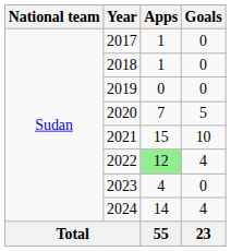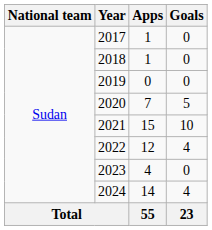2022 | Apps: lightgreen background -> no background
